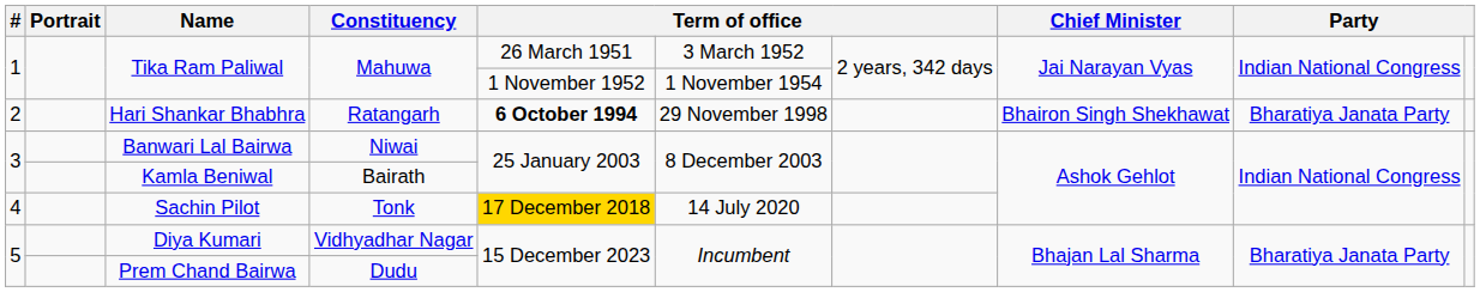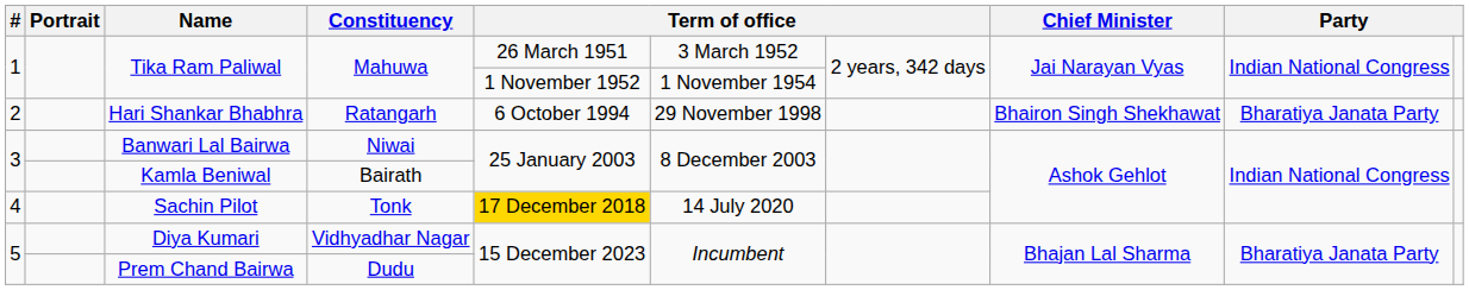Hari Shankar Bhabhra | column 5: bold -> normal
